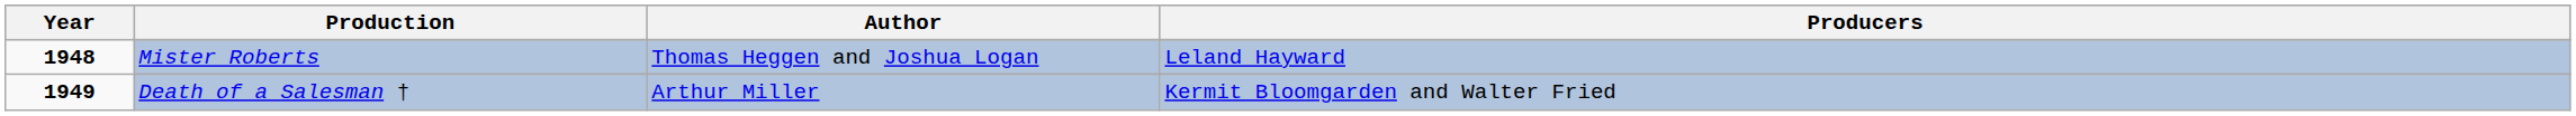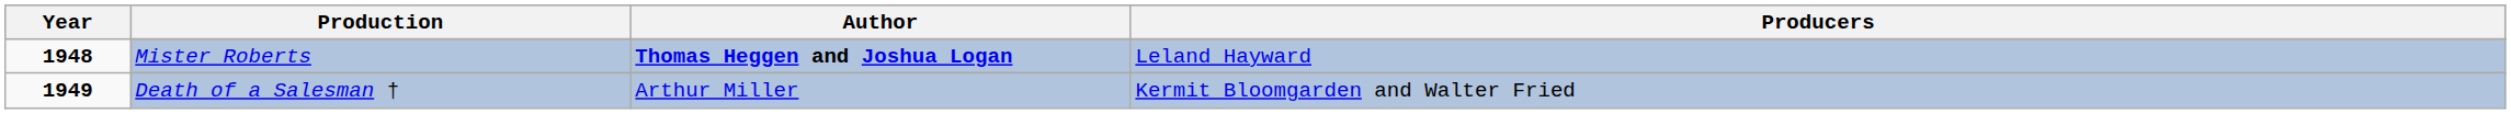Mister Roberts | Author: normal -> bold
